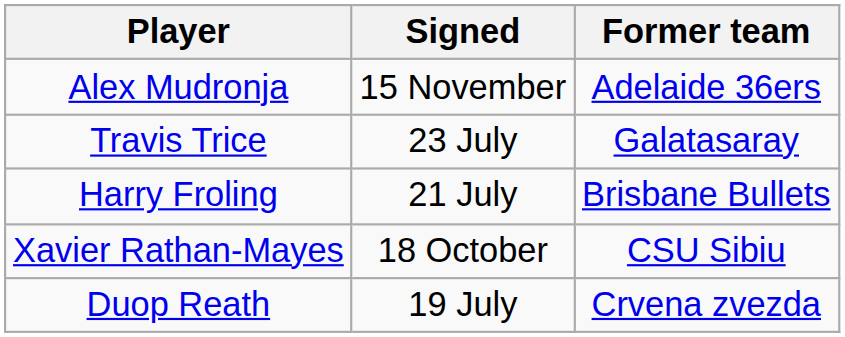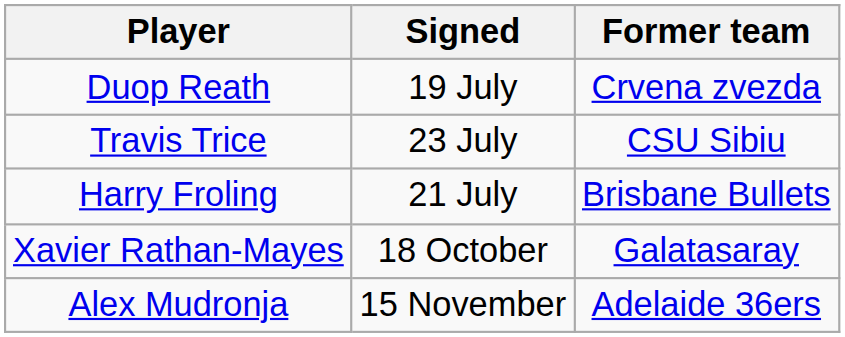rows swapped: Duop Reath <-> Alex Mudronja
Travis Trice | Former team: Galatasaray -> CSU Sibiu
Xavier Rathan-Mayes | Former team: CSU Sibiu -> Galatasaray
